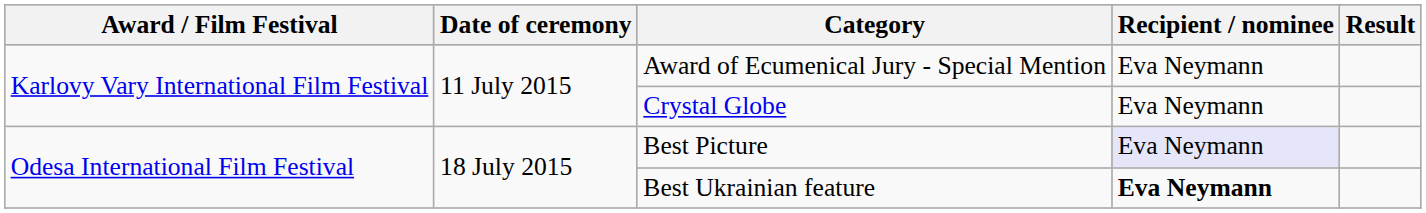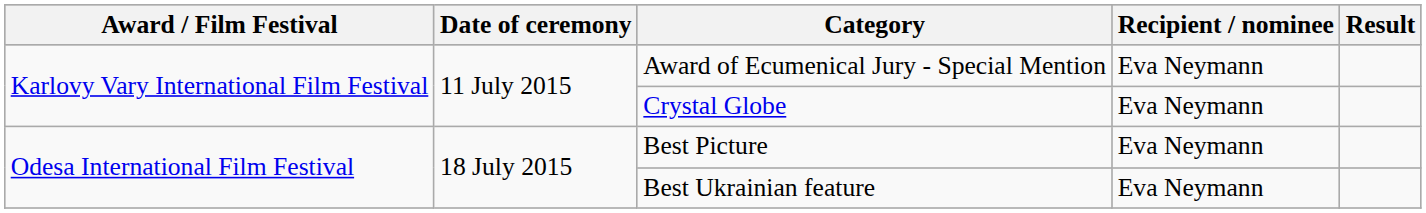Best Picture | Recipient / nominee: lavender background -> no background
Best Ukrainian feature | Recipient / nominee: bold -> normal
